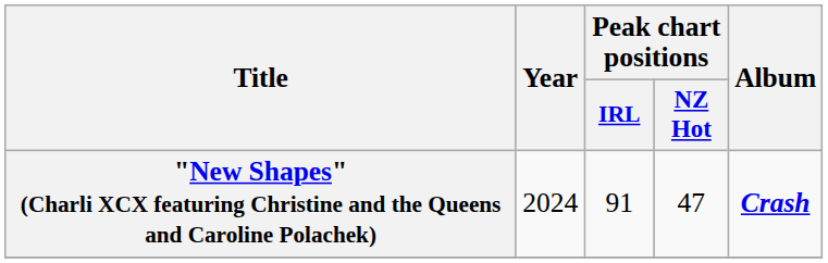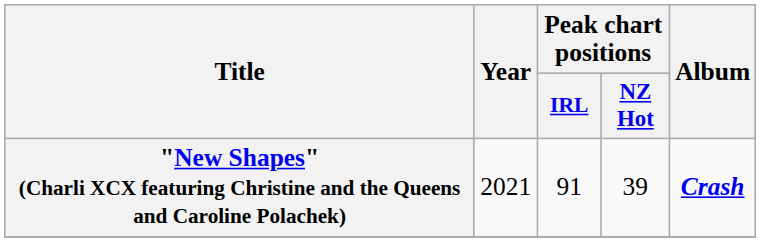row 3 | Year: 2024 -> 2021
row 3 | Peak chart positions / NZ Hot: 47 -> 39
